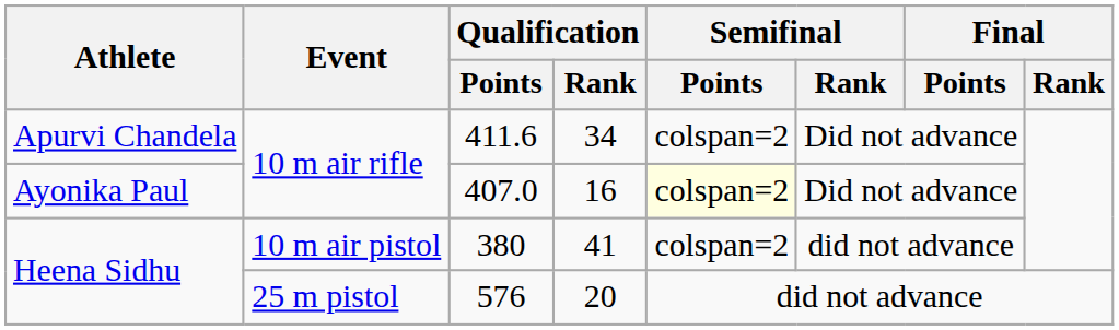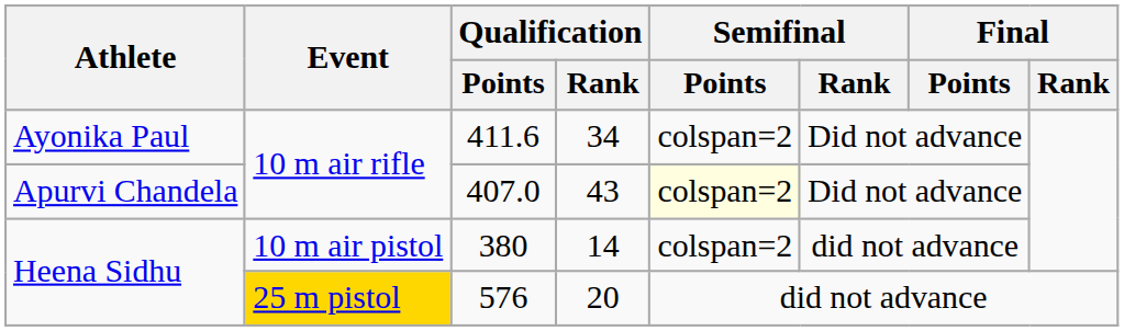411.6 | Athlete: Apurvi Chandela -> Ayonika Paul
407.0 | Athlete: Ayonika Paul -> Apurvi Chandela
407.0 | Qualification / Rank: 16 -> 43
380 | Qualification / Rank: 41 -> 14
576 | Event: no background -> gold background
